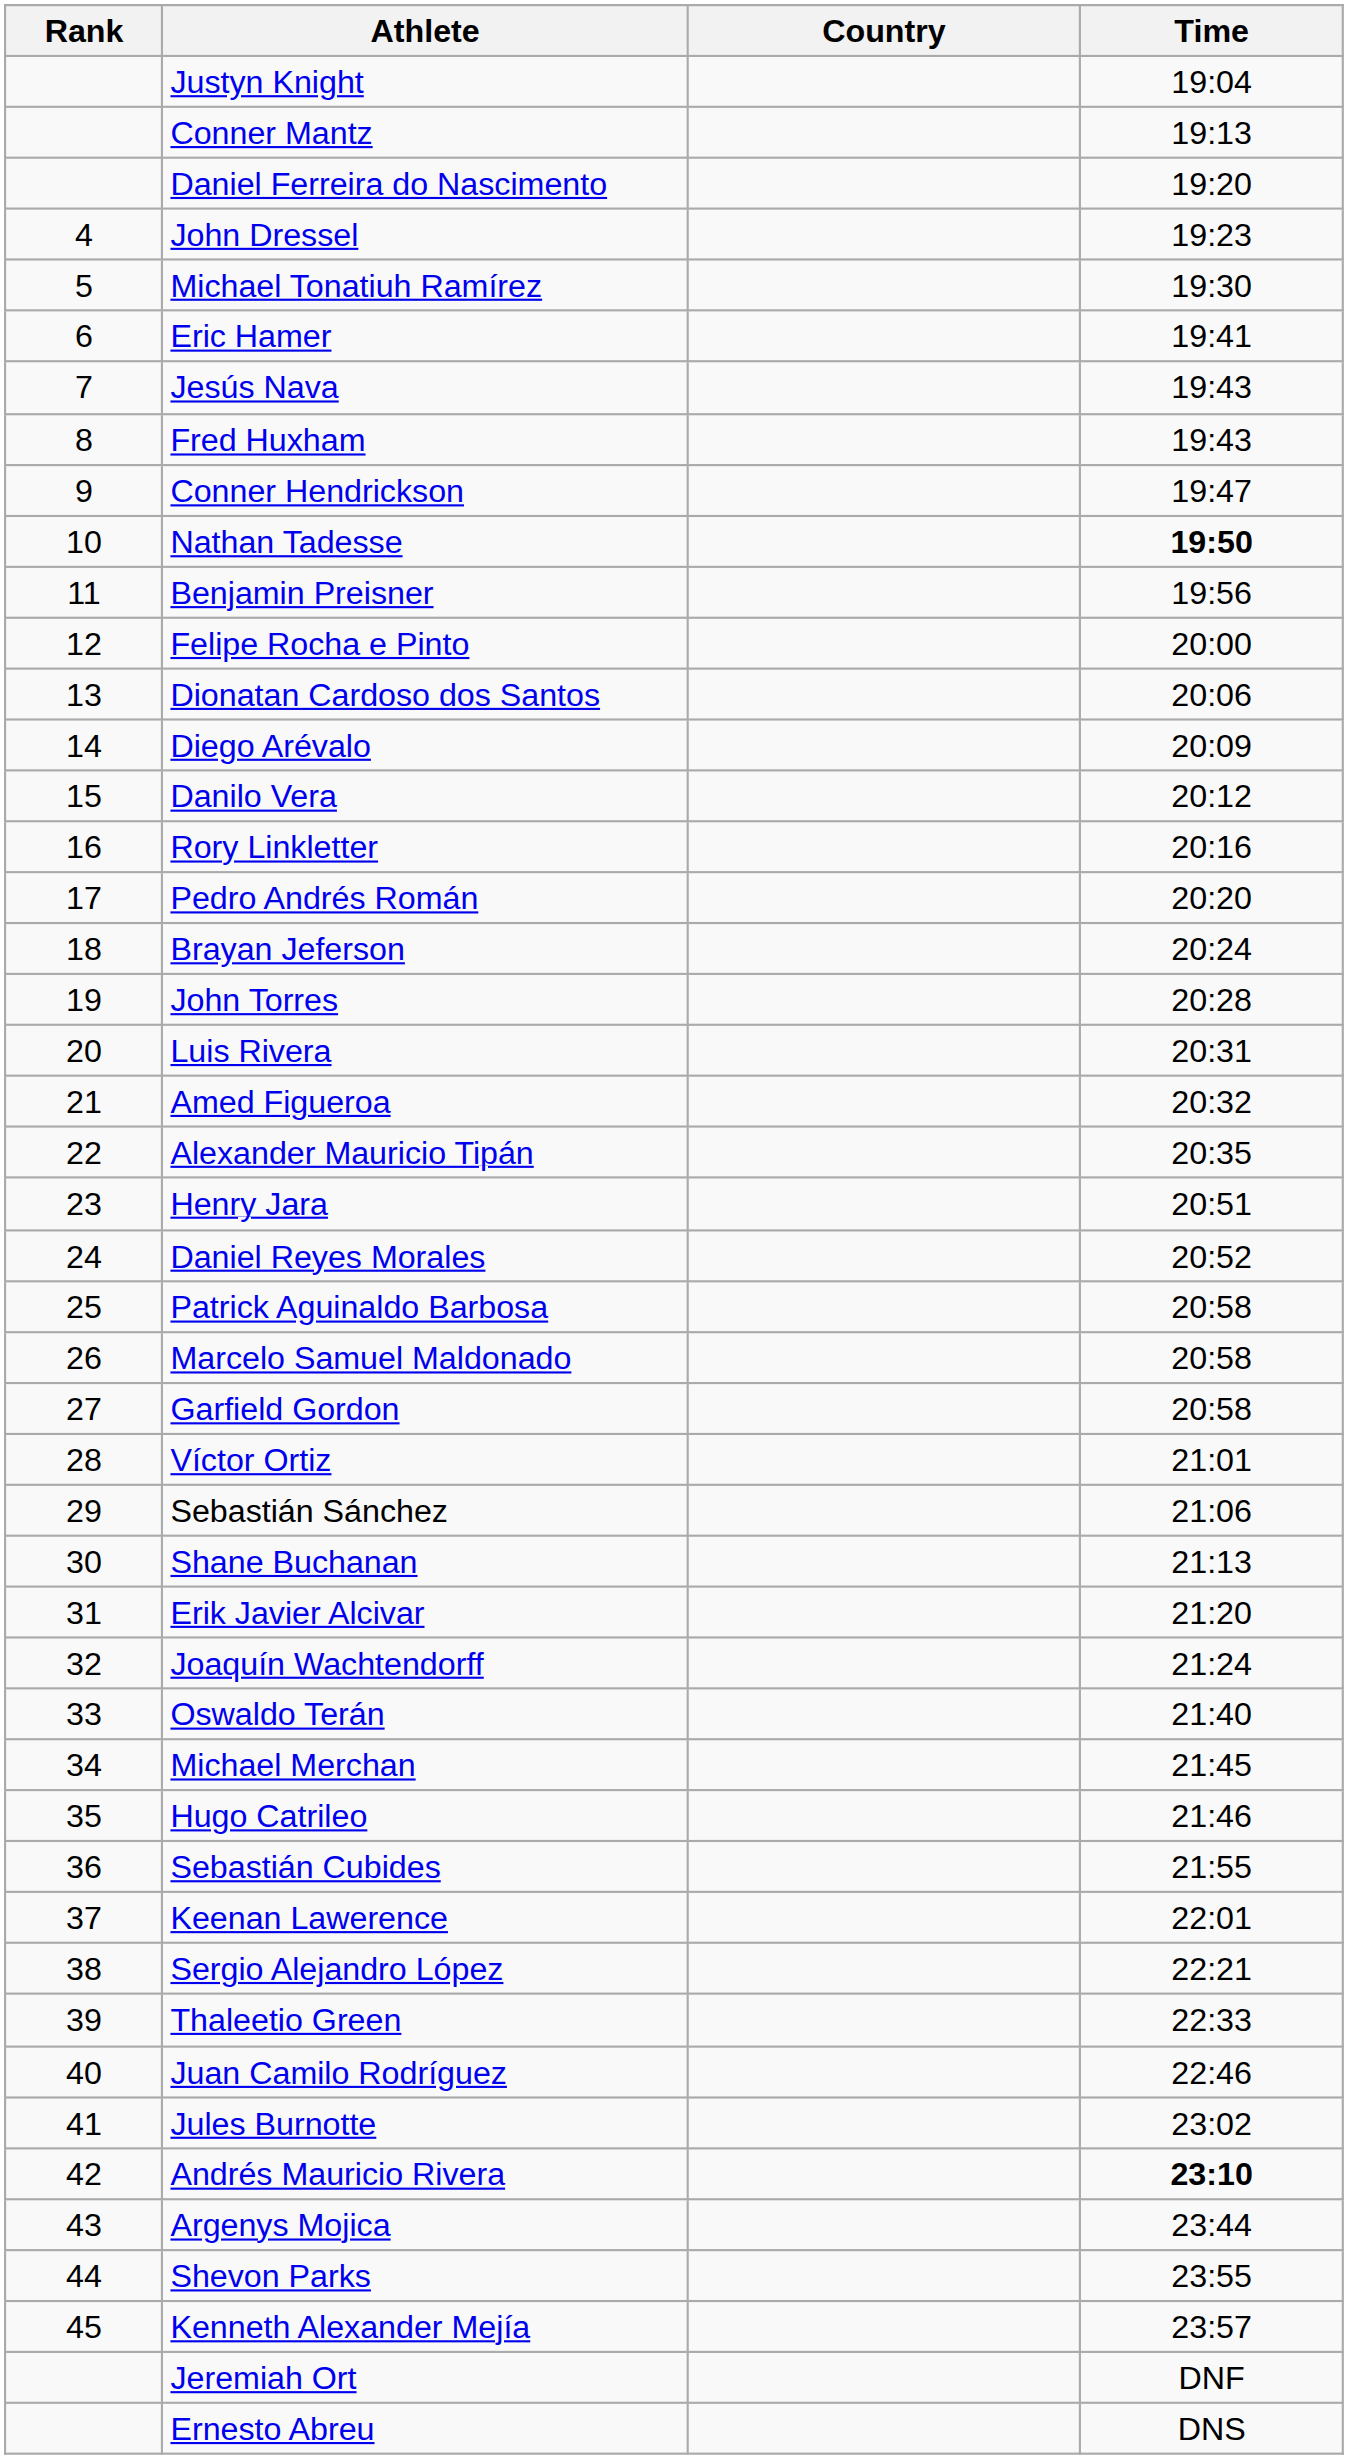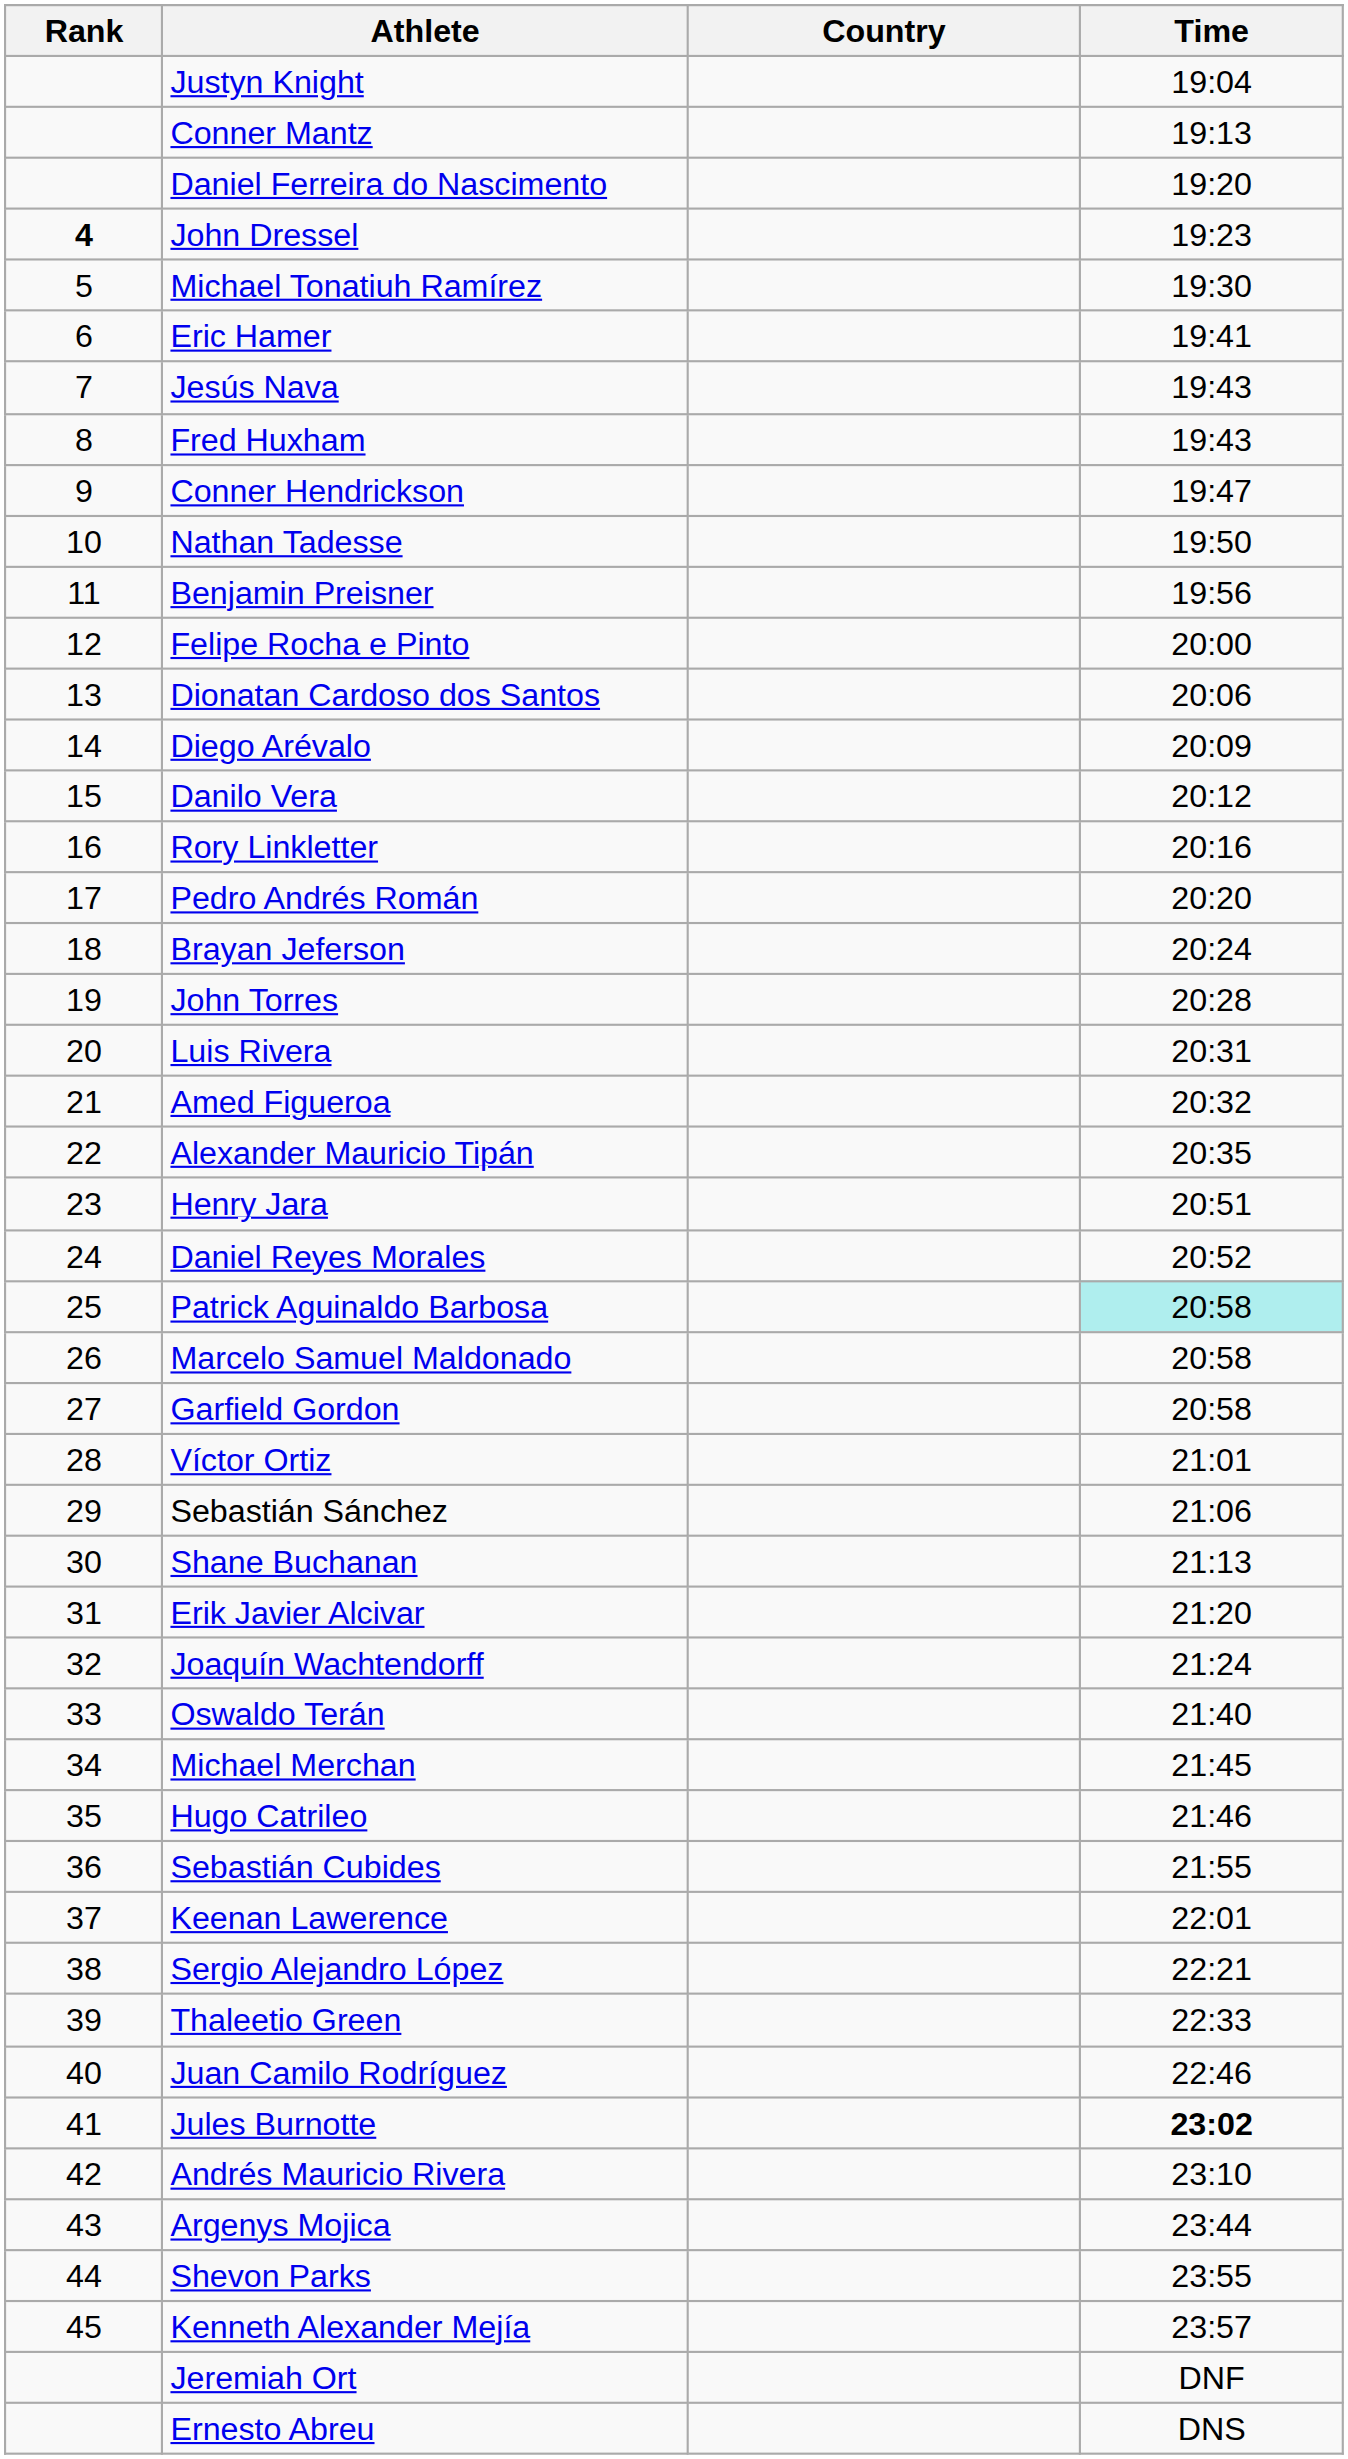John Dressel | Rank: normal -> bold
Nathan Tadesse | Time: bold -> normal
Patrick Aguinaldo Barbosa | Time: no background -> paleturquoise background
Jules Burnotte | Time: normal -> bold
Andrés Mauricio Rivera | Time: bold -> normal
